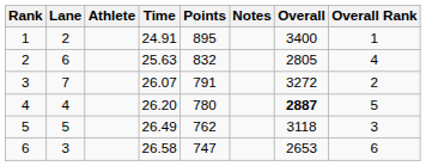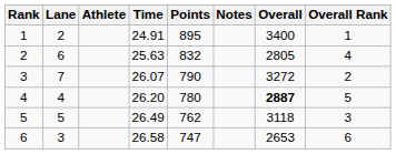row 4 | Points: 791 -> 790
